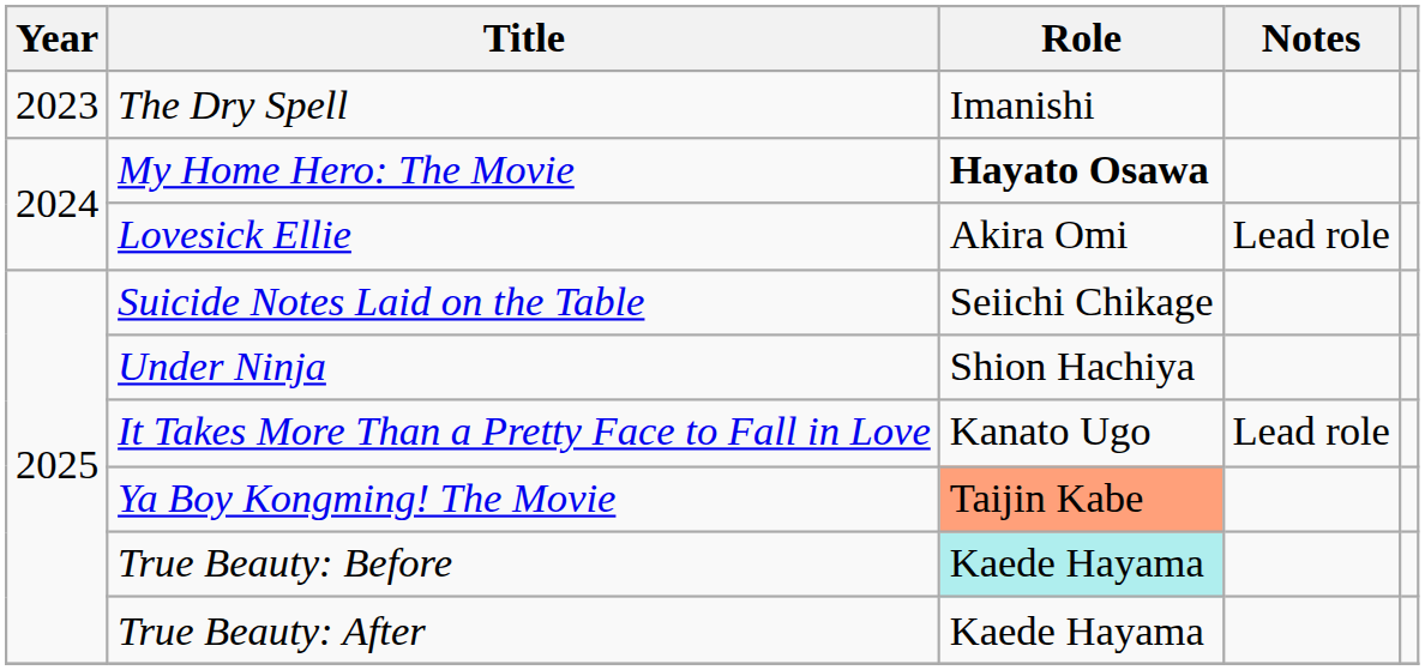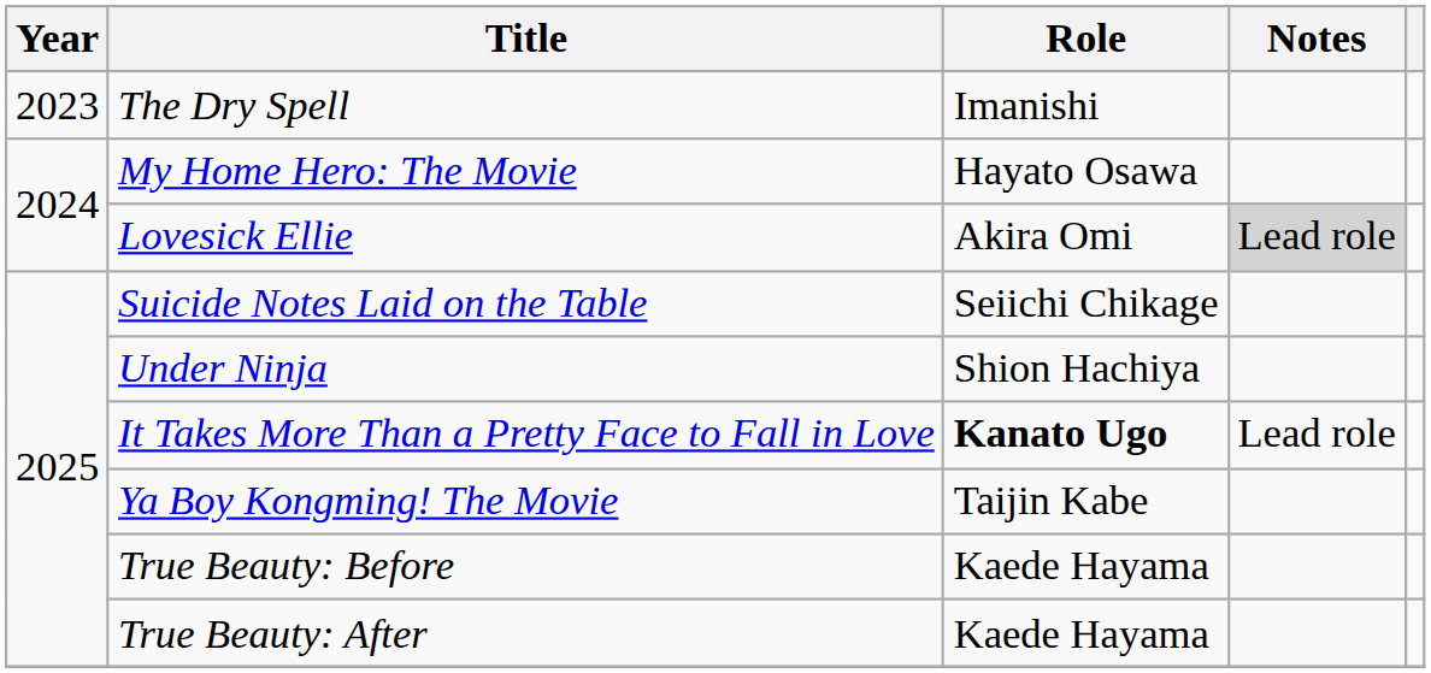My Home Hero: The Movie | Role: bold -> normal
Lovesick Ellie | Notes: no background -> lightgrey background
It Takes More Than a Pretty Face to Fall in Love | Role: normal -> bold
Ya Boy Kongming! The Movie | Role: lightsalmon background -> no background
True Beauty: Before | Role: paleturquoise background -> no background
